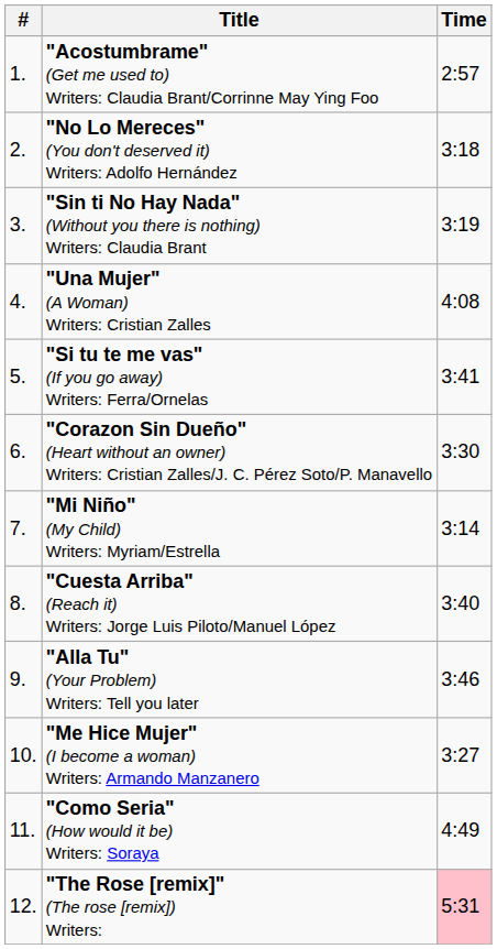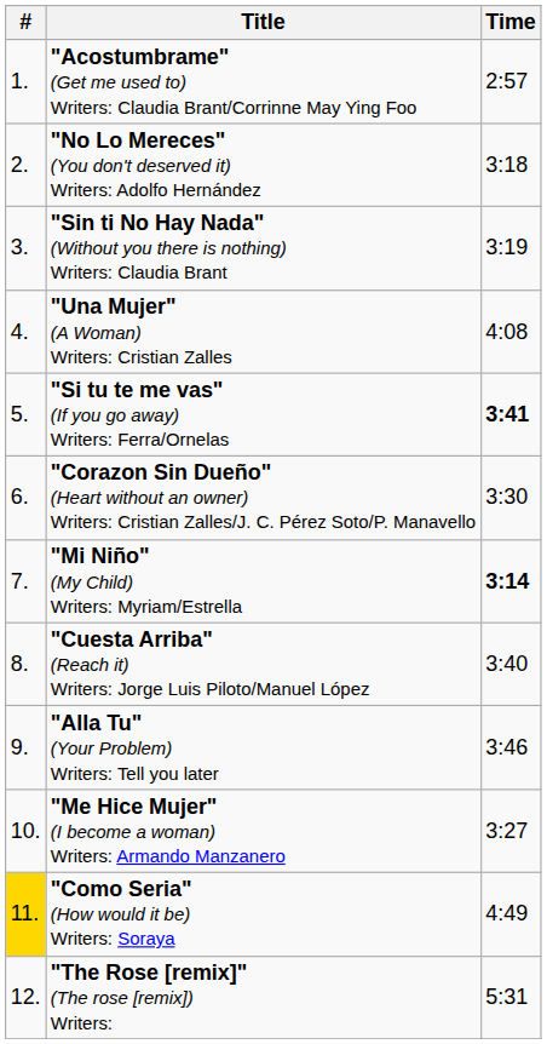"Si tu te me vas" (If you go away) Writers: Ferra/Ornelas | Time: normal -> bold
"Mi Niño" (My Child) Writers: Myriam/Estrella | Time: normal -> bold
"Como Seria" (How would it be) Writers: Soraya | #: no background -> gold background
"The Rose [remix]" (The rose [remix]) Writers: | Time: pink background -> no background
